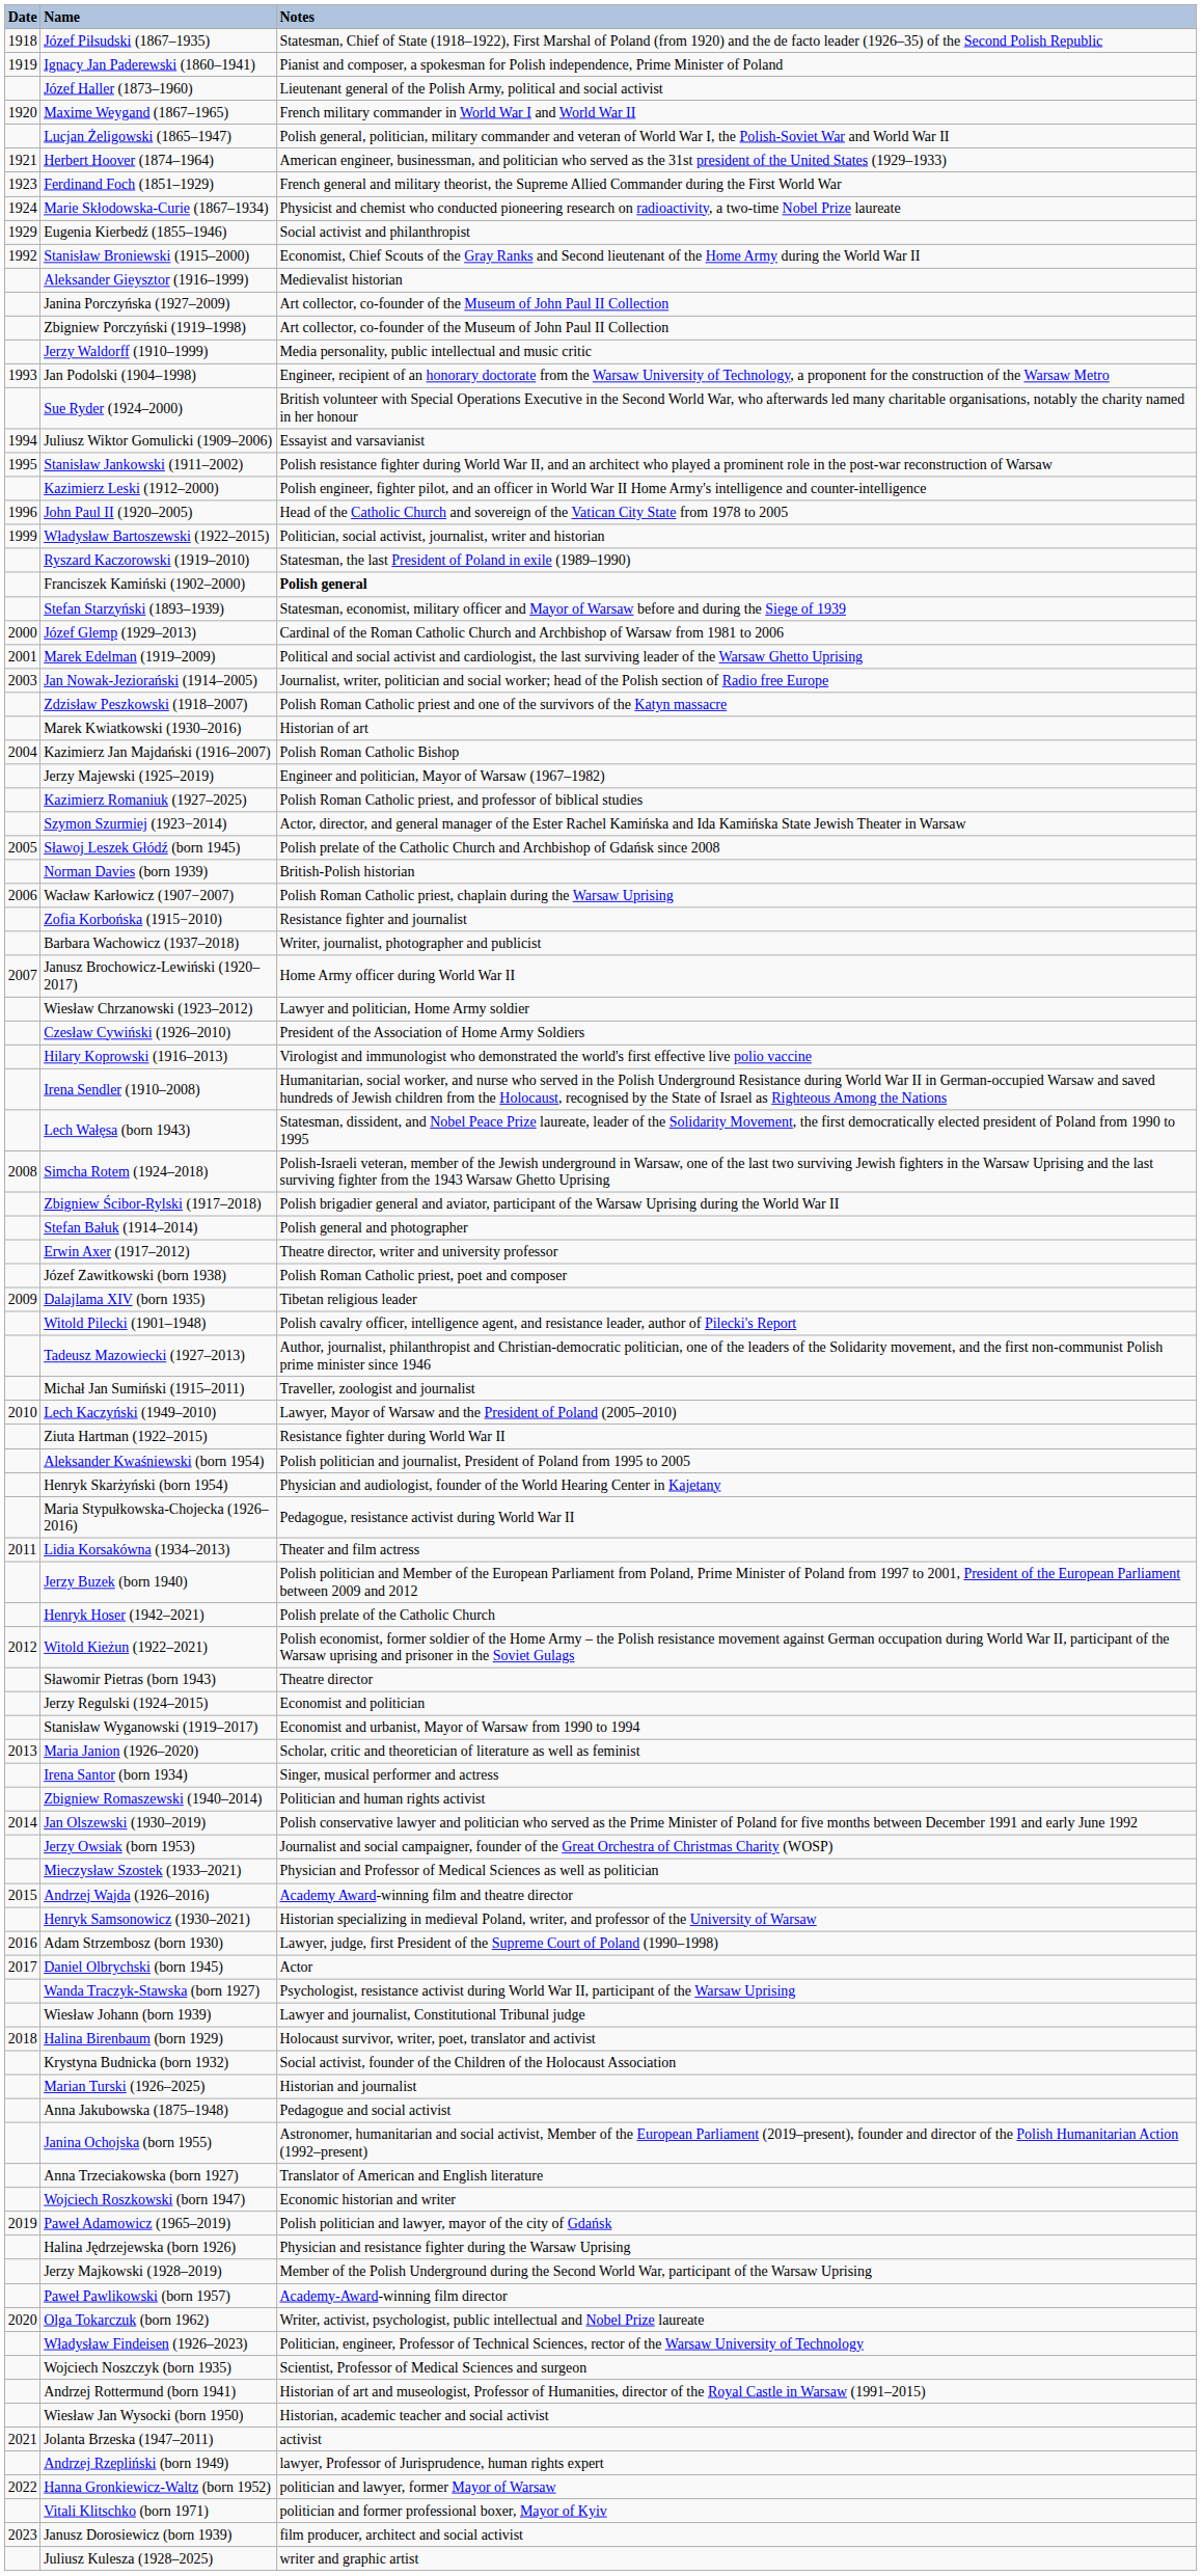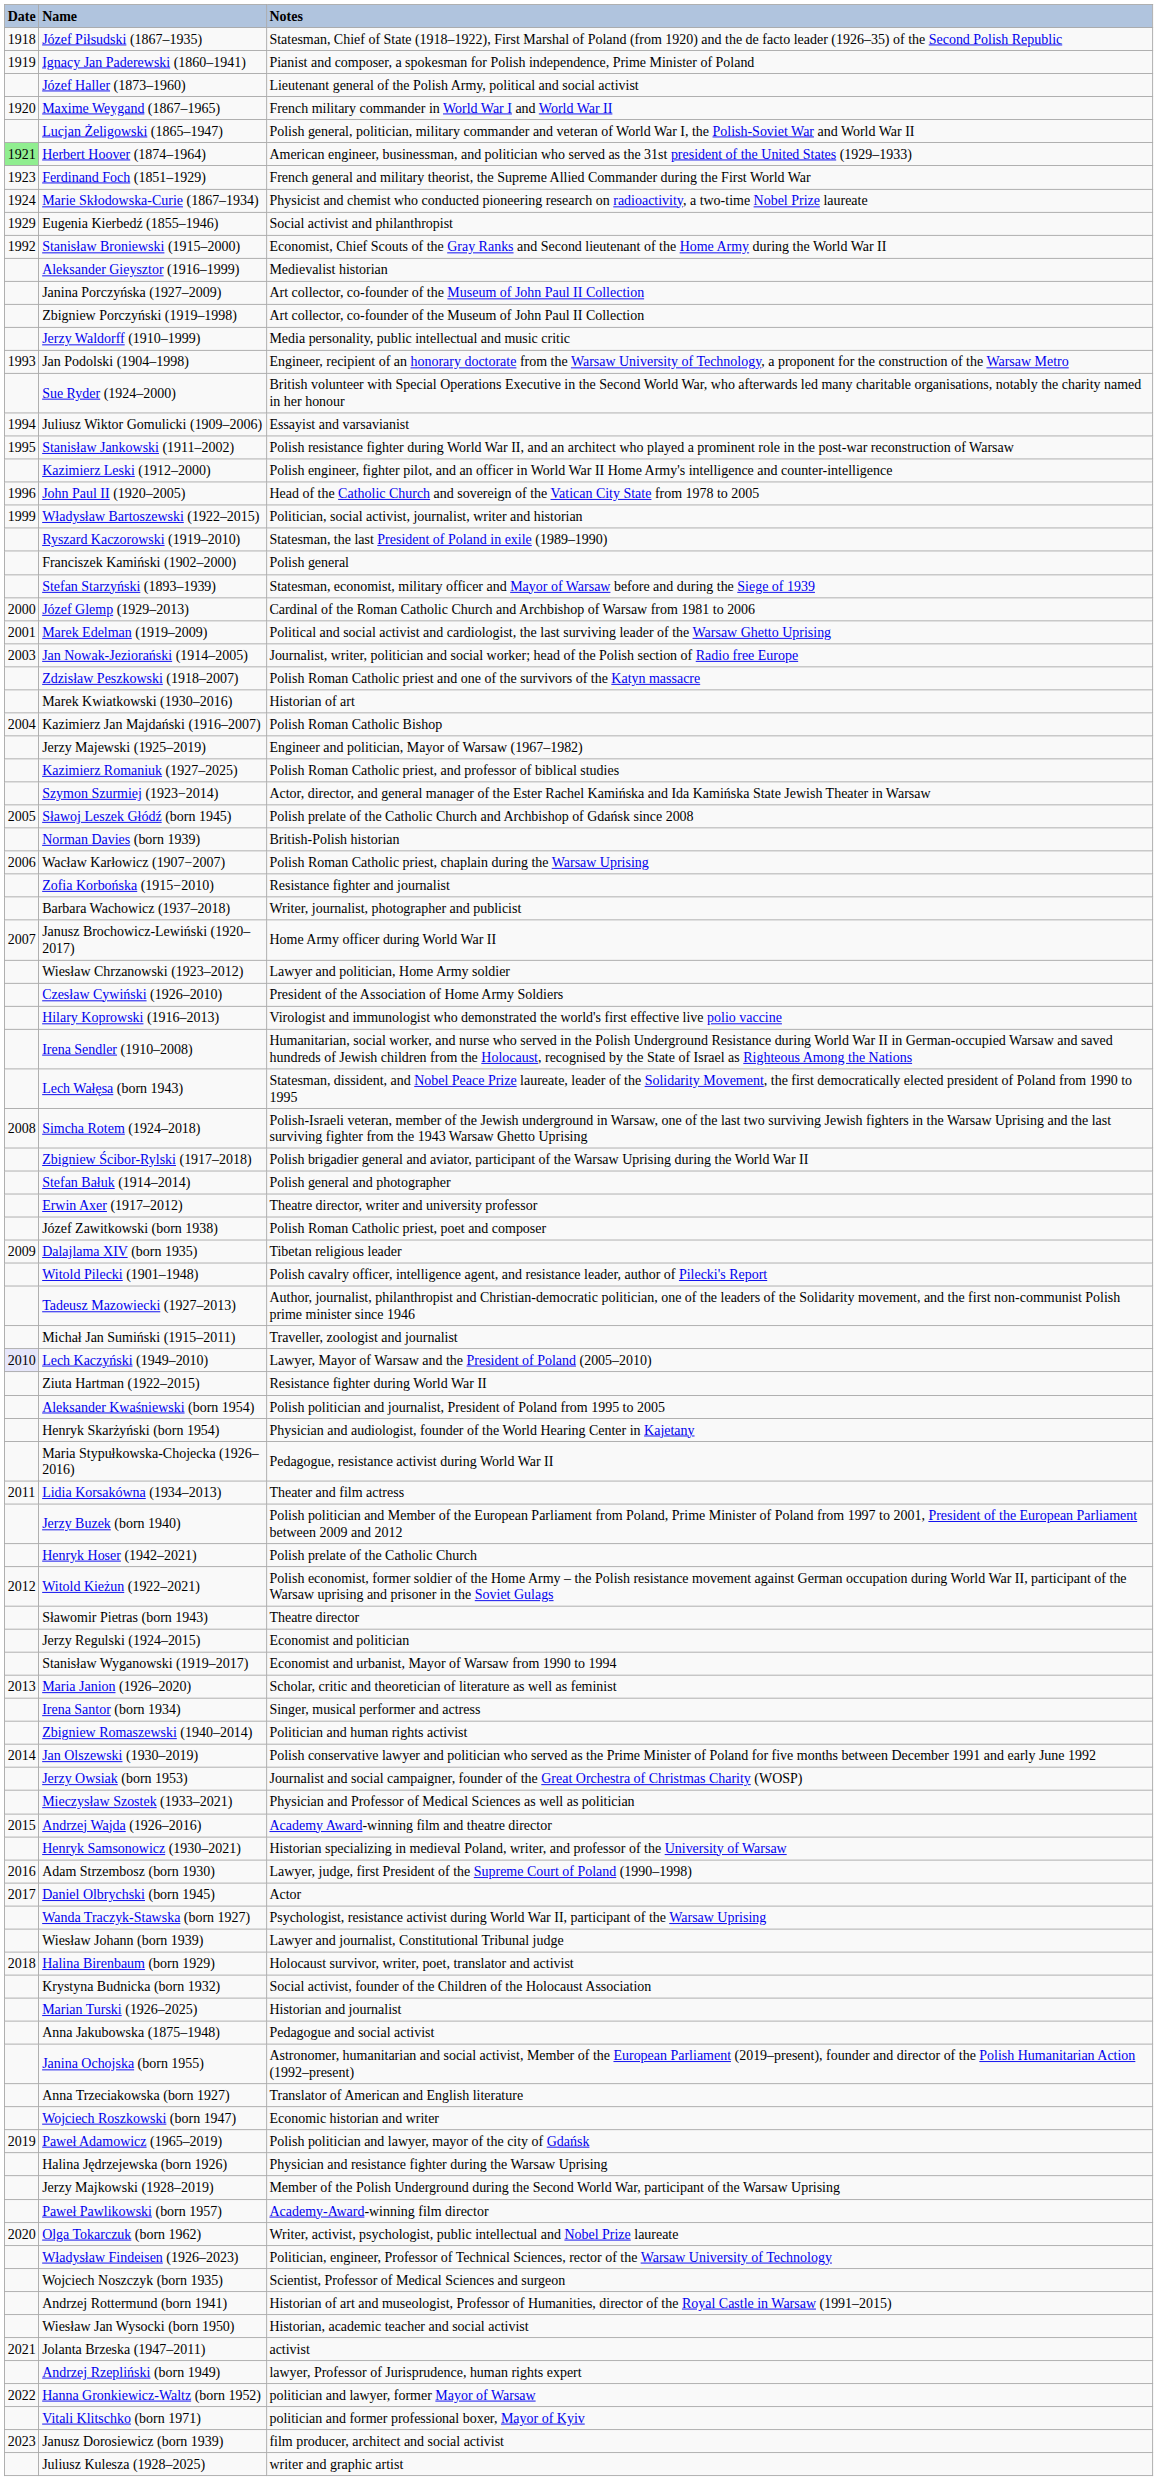Herbert Hoover (1874–1964) | Date: no background -> lightgreen background
Franciszek Kamiński (1902–2000) | Notes: bold -> normal
Lech Kaczyński (1949–2010) | Date: no background -> lavender background
